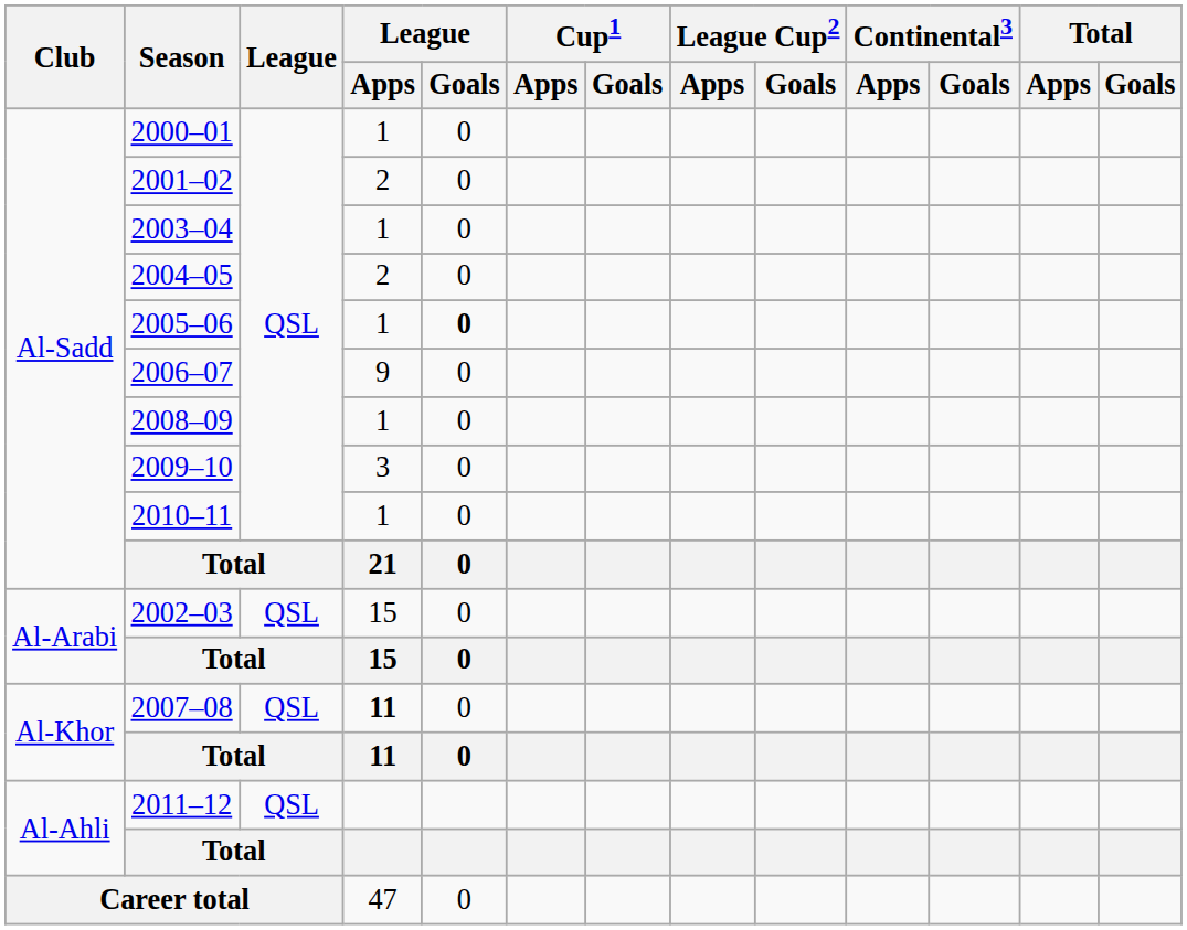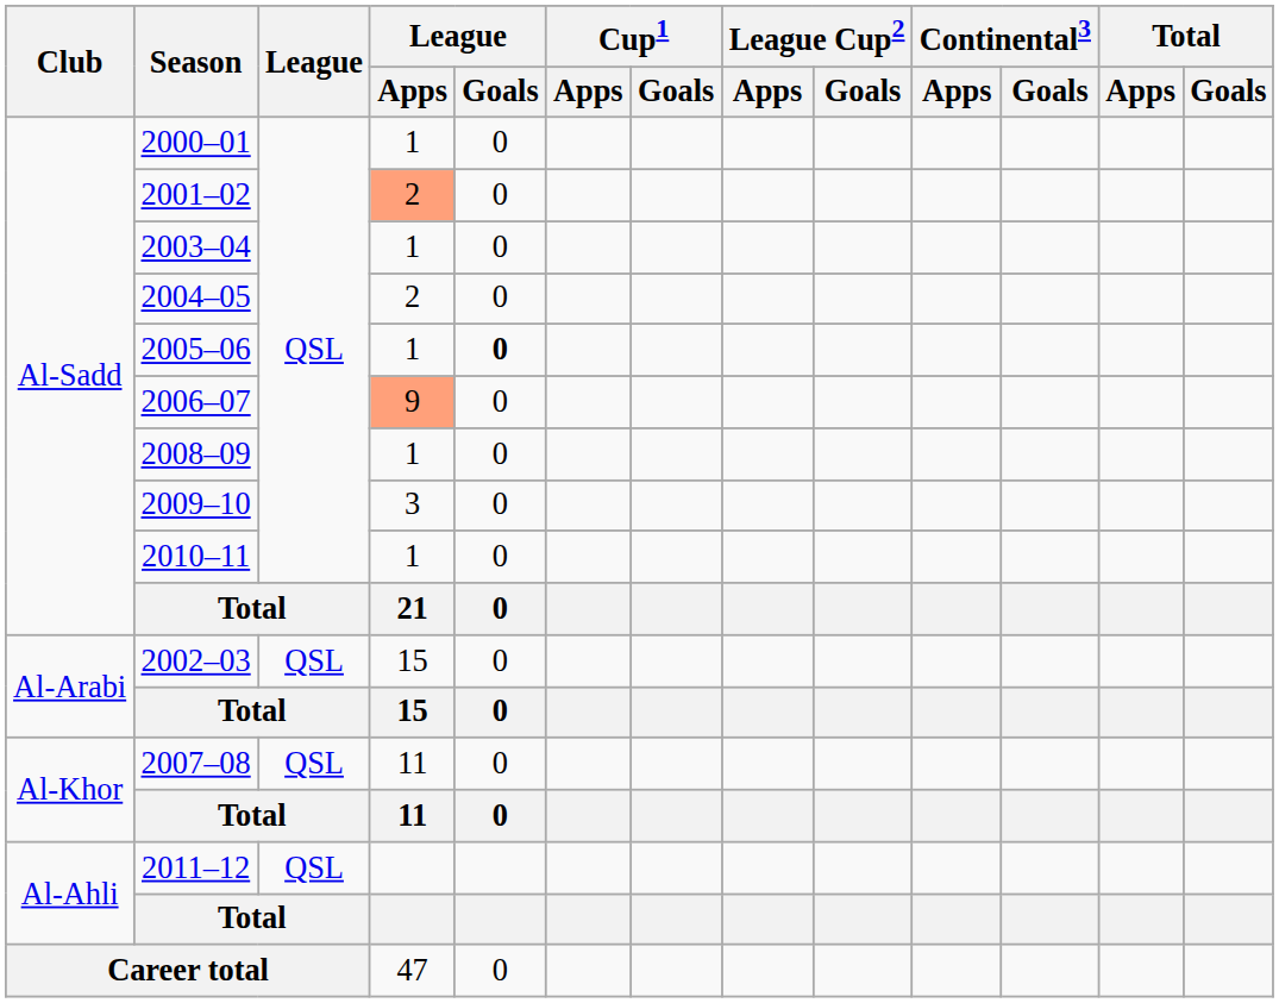2001–02 | League / Apps: no background -> lightsalmon background
2006–07 | League / Apps: no background -> lightsalmon background
2007–08 | League / Apps: bold -> normal
